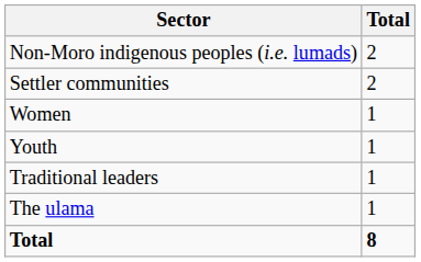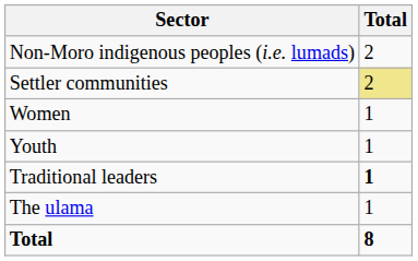Settler communities | Total: no background -> khaki background
Traditional leaders | Total: normal -> bold
